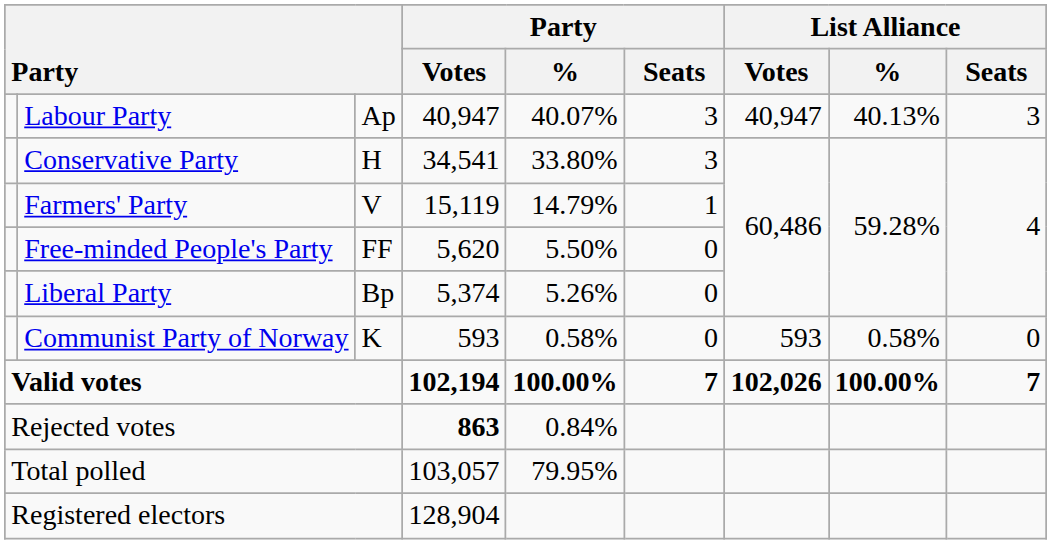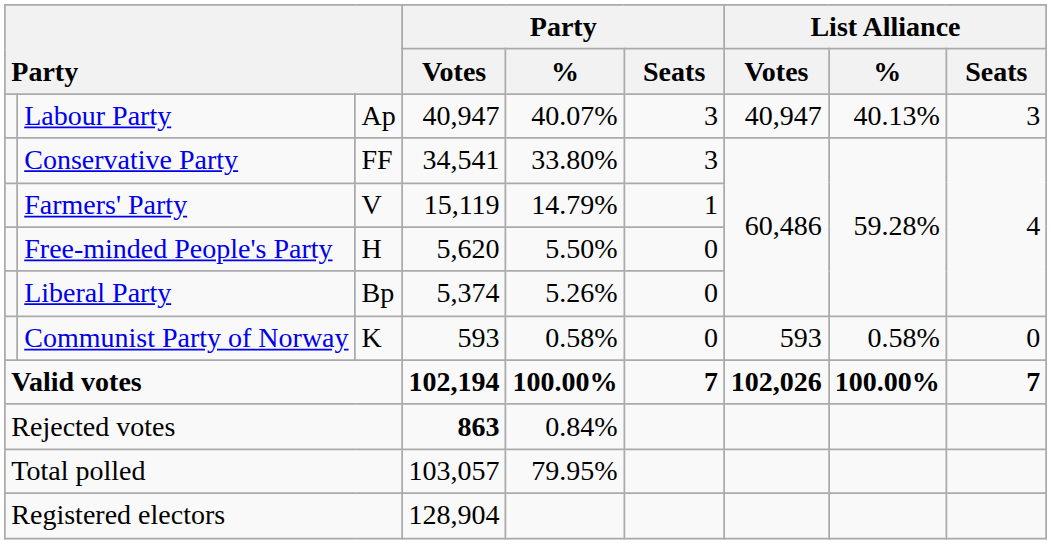Conservative Party | column 3: H -> FF
Free-minded People's Party | column 3: FF -> H
